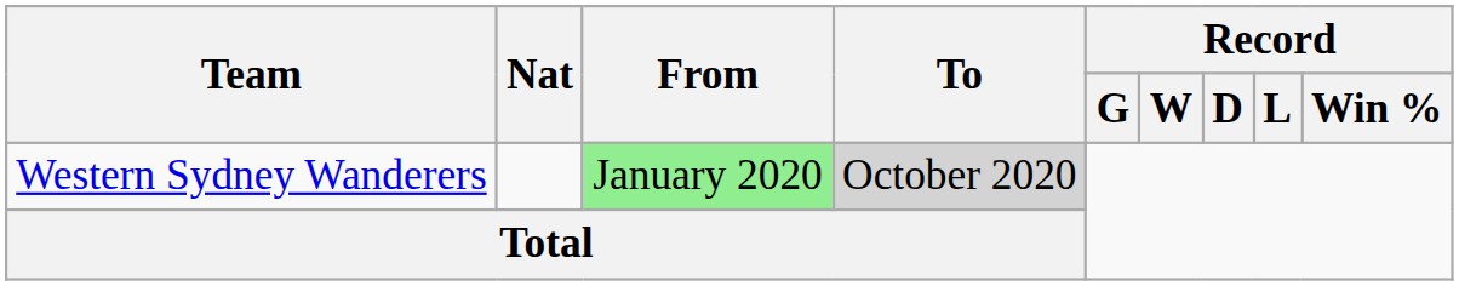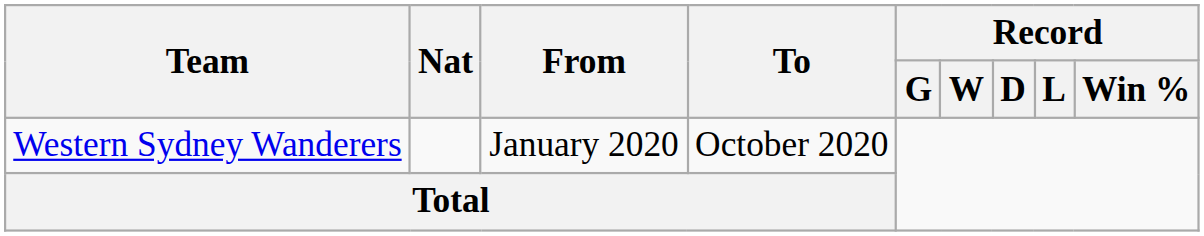Western Sydney Wanderers | From: lightgreen background -> no background
Western Sydney Wanderers | To: lightgrey background -> no background
